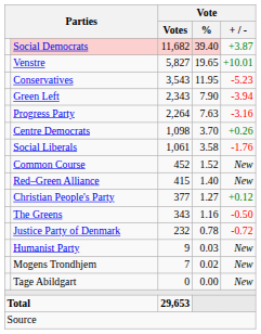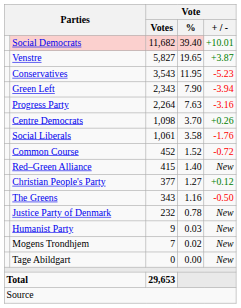Social Democrats | Vote / + / -: +3.87 -> +10.01
Venstre | Vote / + / -: +10.01 -> +3.87
Common Course | Vote / + / -: New -> -0.72
Justice Party of Denmark | Vote / + / -: -0.72 -> New
